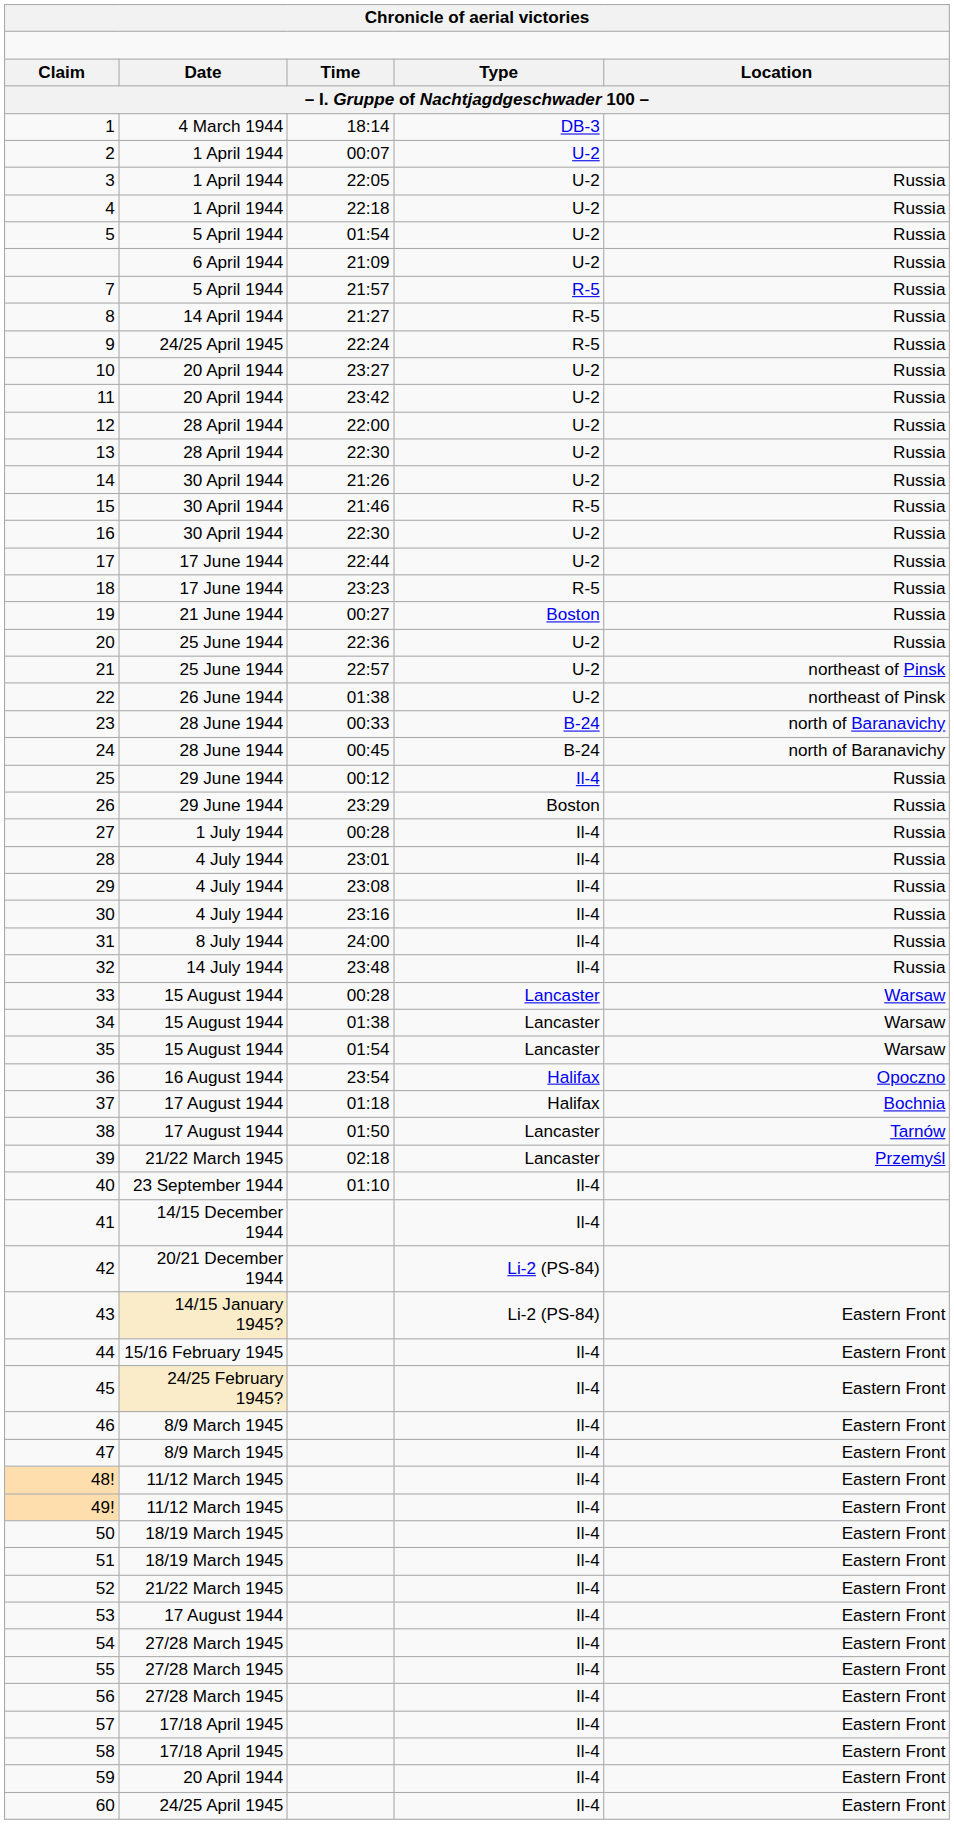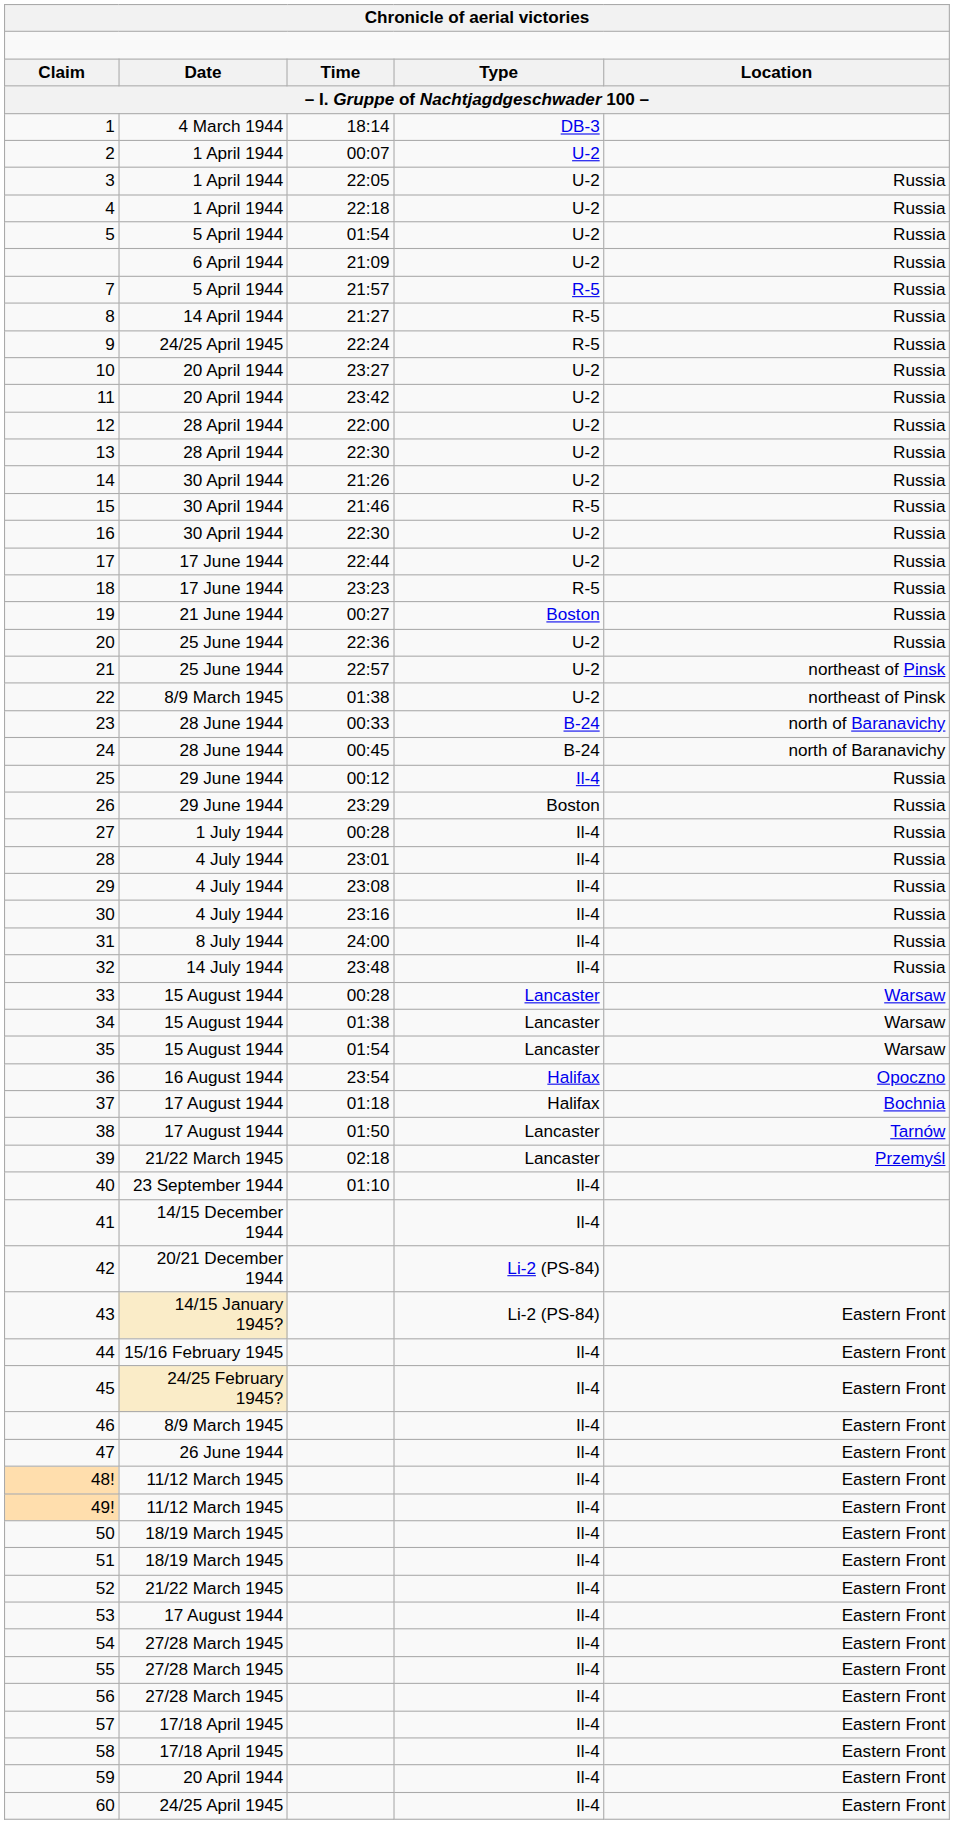22 | column 2: 26 June 1944 -> 8/9 March 1945
47 | column 2: 8/9 March 1945 -> 26 June 1944
